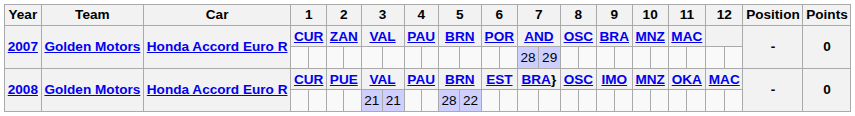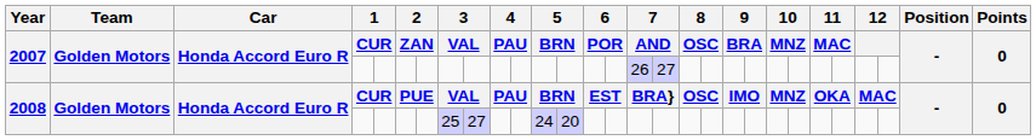row 3 | column 16: 28 -> 26
row 3 | column 17: 29 -> 27
row 5 | column 8: 21 -> 25
row 5 | column 9: 21 -> 27
row 5 | column 12: 28 -> 24
row 5 | column 13: 22 -> 20
